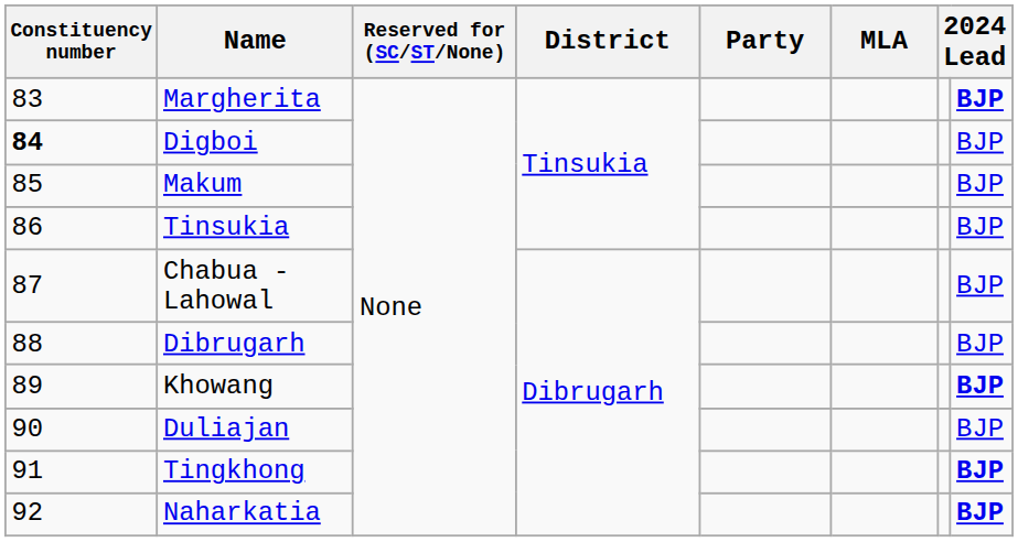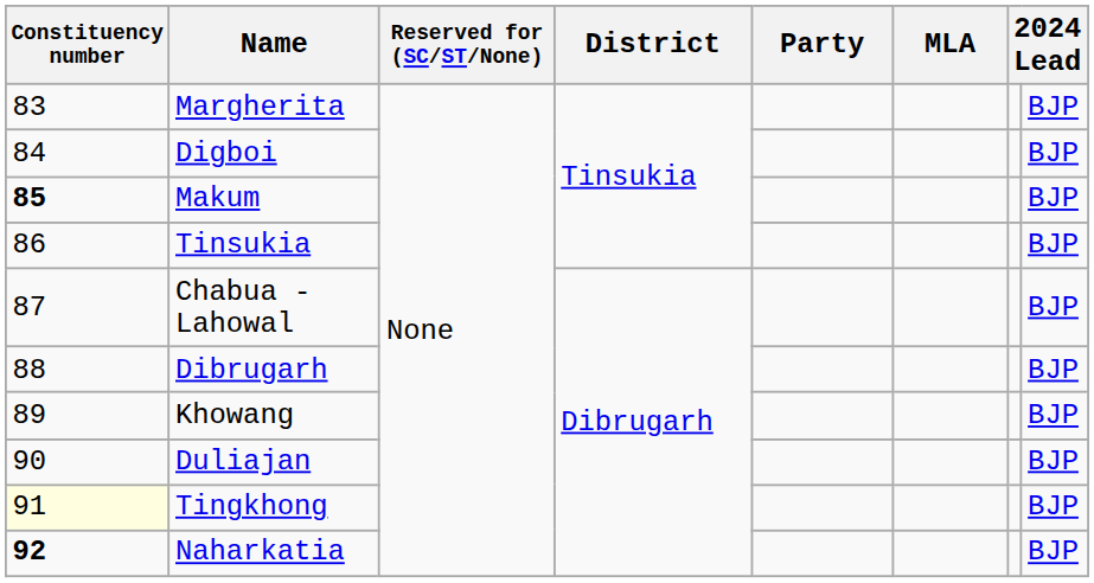Margherita | column 8: bold -> normal
Digboi | Constituency number: bold -> normal
Makum | Constituency number: normal -> bold
Khowang | column 8: bold -> normal
Tingkhong | Constituency number: no background -> lightyellow background
Tingkhong | column 8: bold -> normal
Naharkatia | Constituency number: normal -> bold
Naharkatia | column 8: bold -> normal
